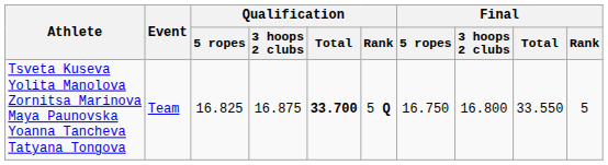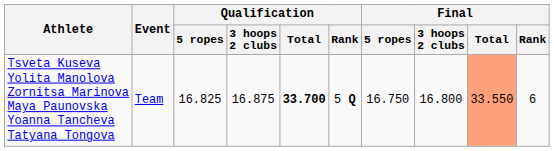row 3 | Final / Total: no background -> lightsalmon background
row 3 | Final / Rank: 5 -> 6
